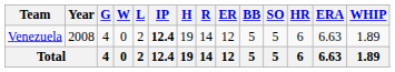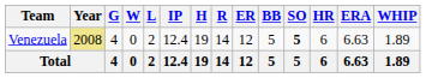Venezuela | Year: no background -> khaki background
Venezuela | IP: bold -> normal
Venezuela | SO: normal -> bold
